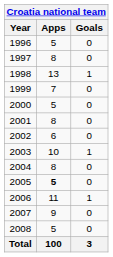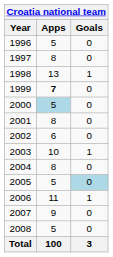1999 | Apps: normal -> bold
2000 | Apps: no background -> lightblue background
2005 | Apps: bold -> normal
2005 | Goals: no background -> lightblue background
